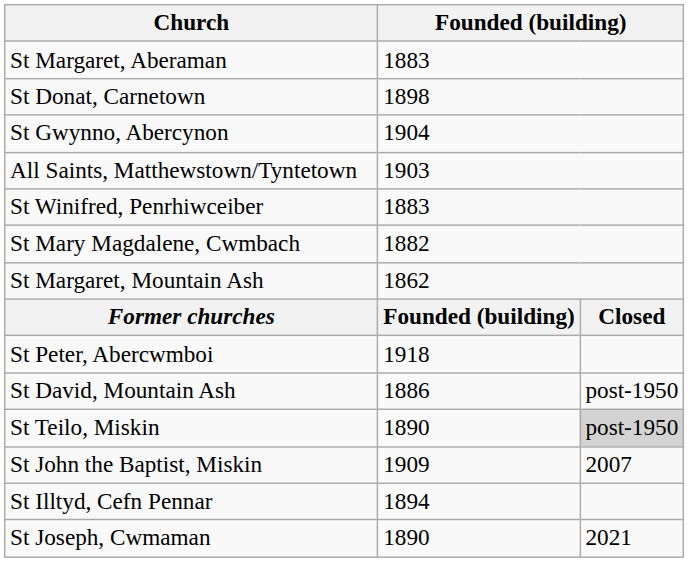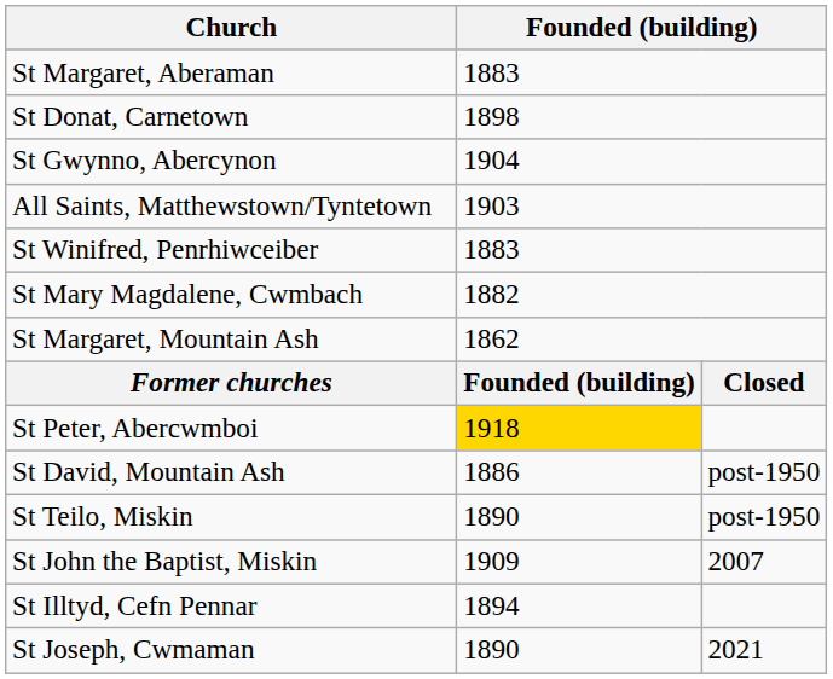St Peter, Abercwmboi | column 2: no background -> gold background
St Teilo, Miskin | column 3: lightgrey background -> no background
